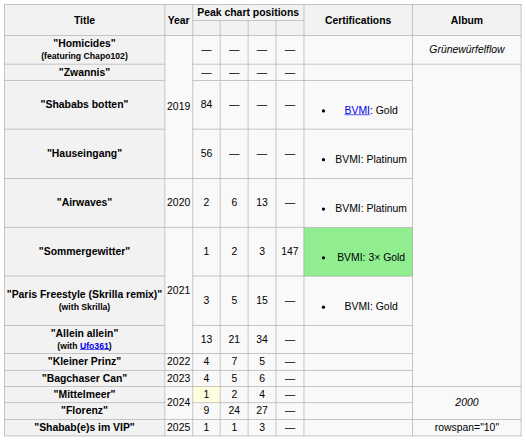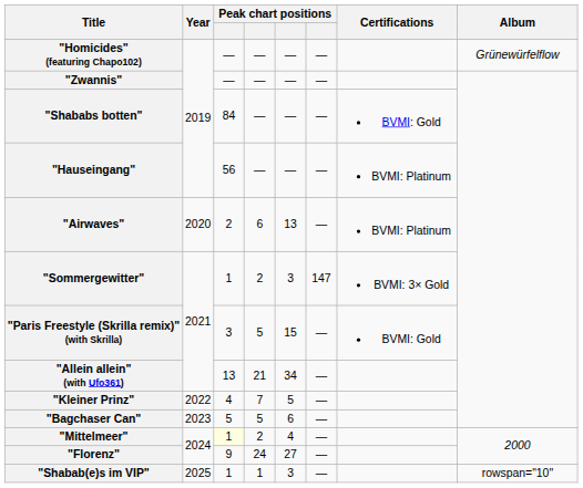"Sommergewitter" | Certifications: lightgreen background -> no background
"Bagchaser Can" | column 3: 4 -> 5
